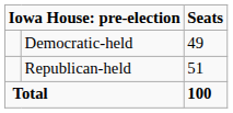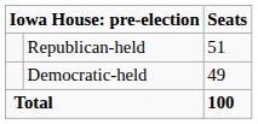rows swapped: Republican-held <-> Democratic-held
